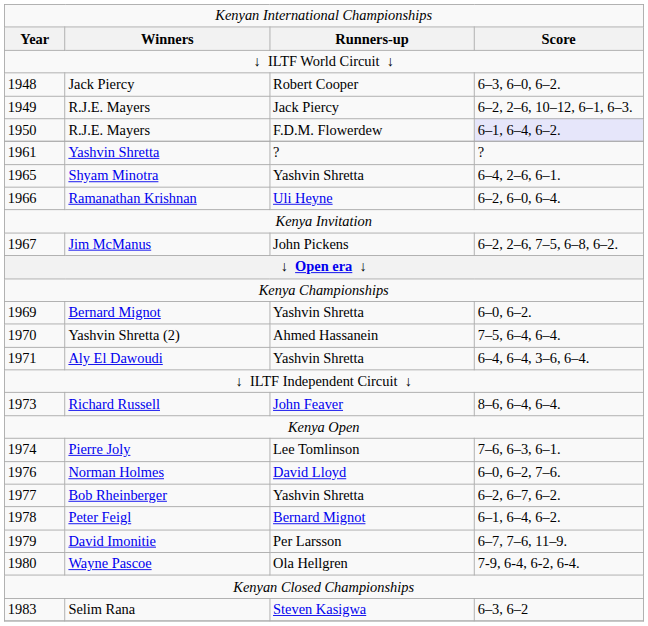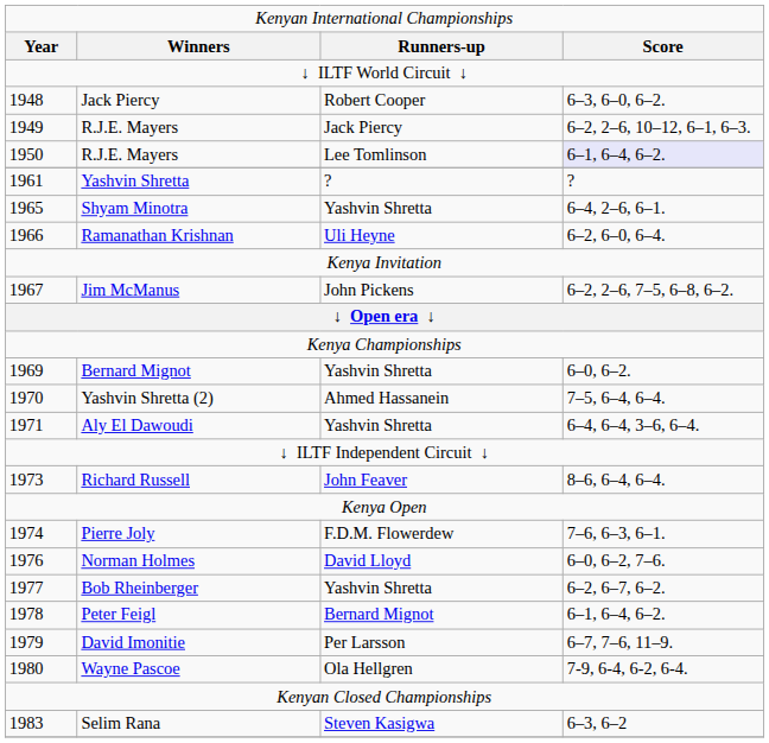1950 / R.J.E. Mayers | column 3: F.D.M. Flowerdew -> Lee Tomlinson
Pierre Joly | column 3: Lee Tomlinson -> F.D.M. Flowerdew
